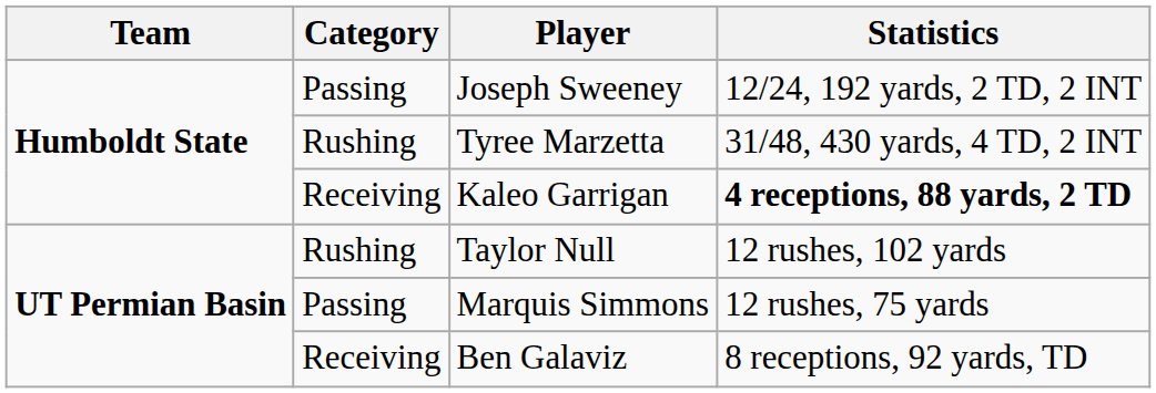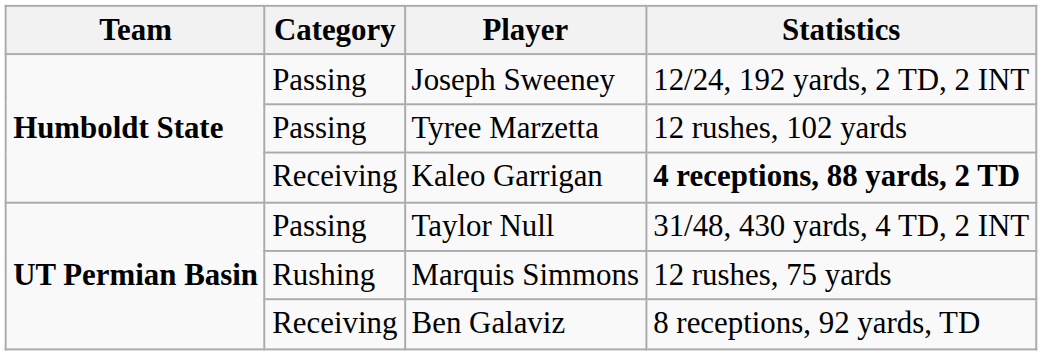Tyree Marzetta | Category: Rushing -> Passing
Tyree Marzetta | Statistics: 31/48, 430 yards, 4 TD, 2 INT -> 12 rushes, 102 yards
Taylor Null | Category: Rushing -> Passing
Taylor Null | Statistics: 12 rushes, 102 yards -> 31/48, 430 yards, 4 TD, 2 INT
Marquis Simmons | Category: Passing -> Rushing
